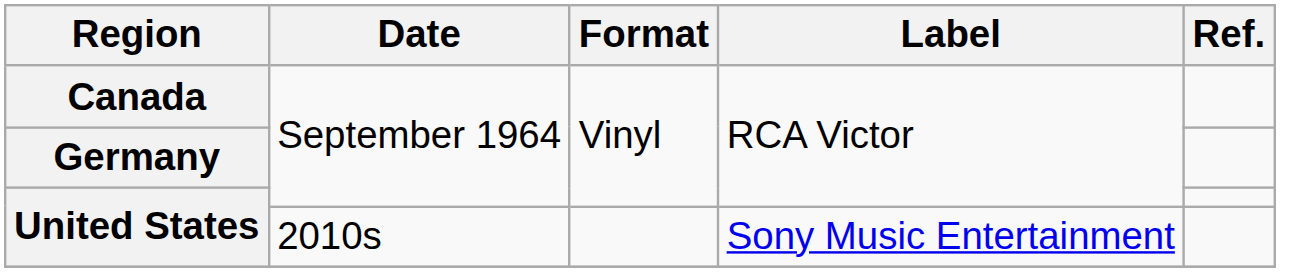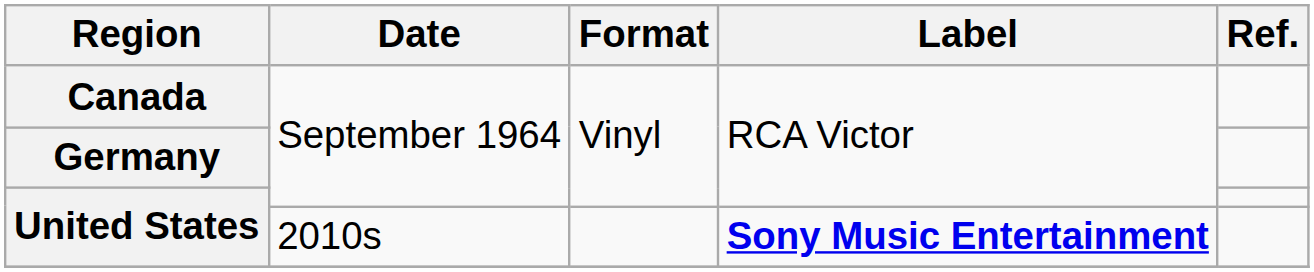United States / 2010s | Label: normal -> bold
